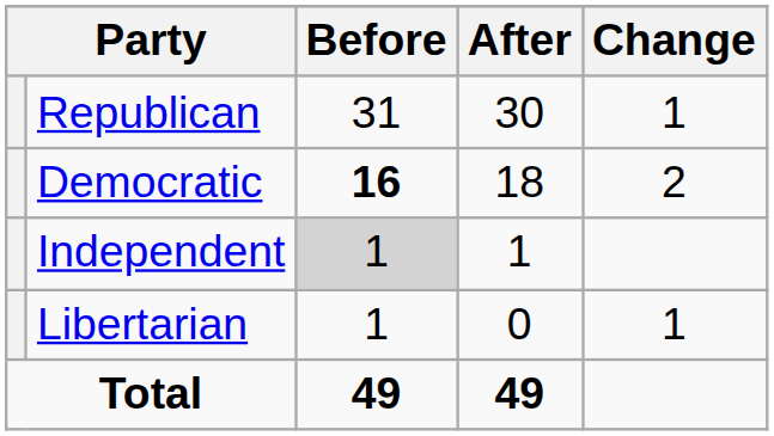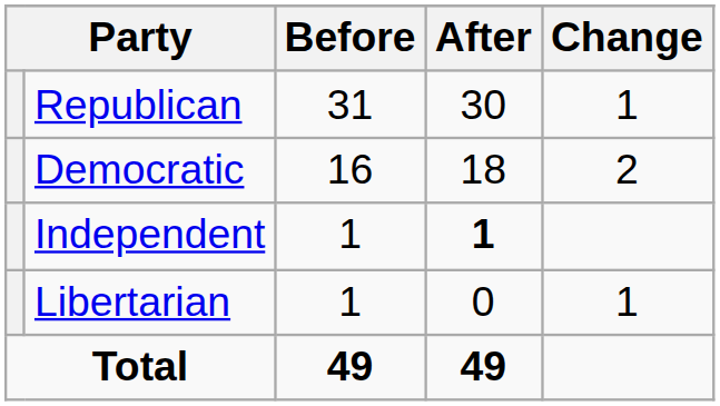Democratic | Before: bold -> normal
Independent | Before: lightgrey background -> no background
Independent | After: normal -> bold
